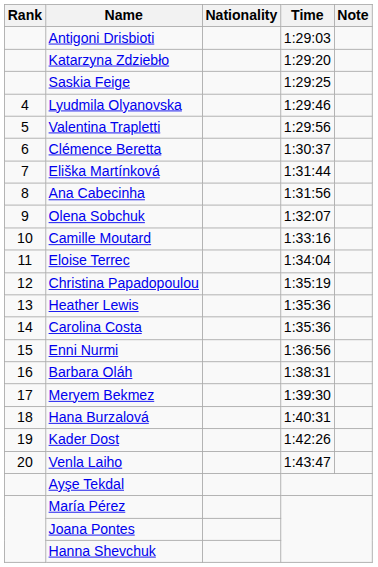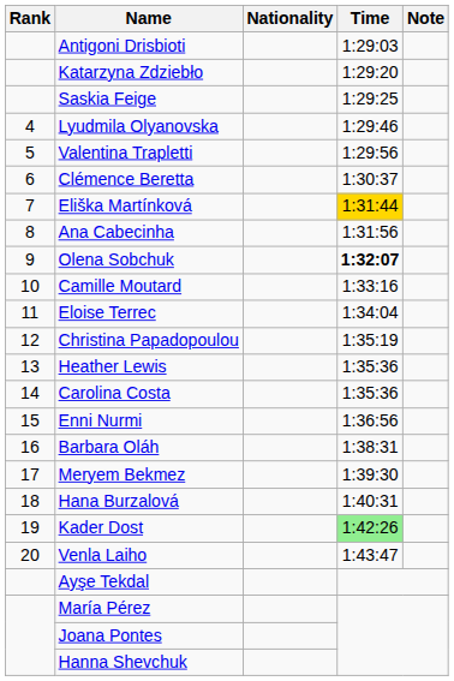Eliška Martínková | Time: no background -> gold background
Olena Sobchuk | Time: normal -> bold
Kader Dost | Time: no background -> lightgreen background
